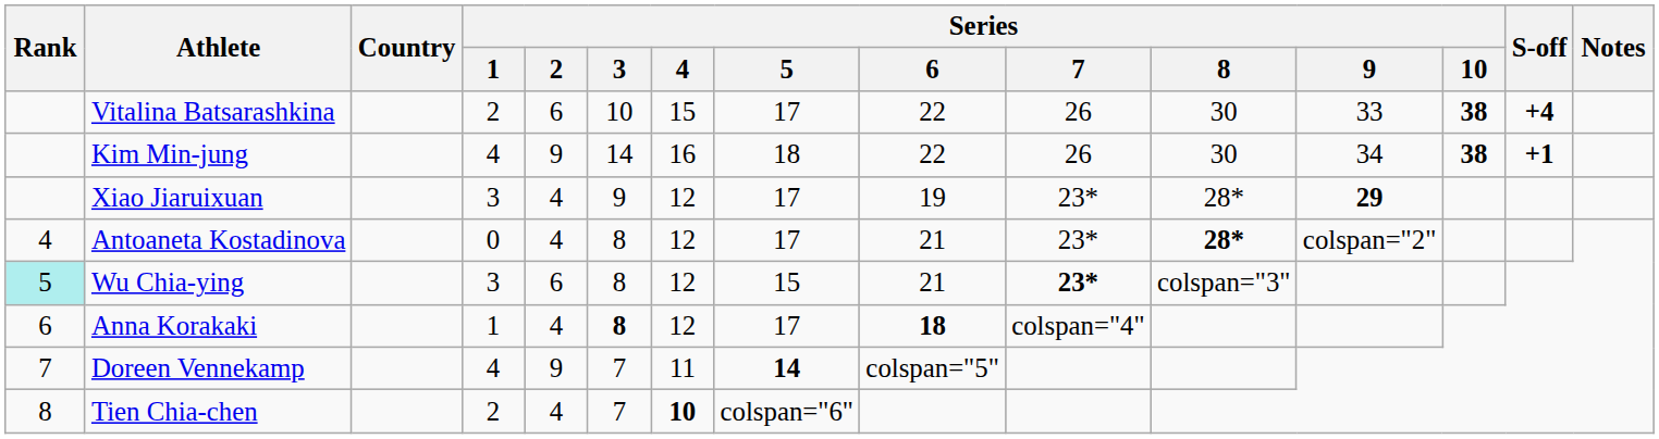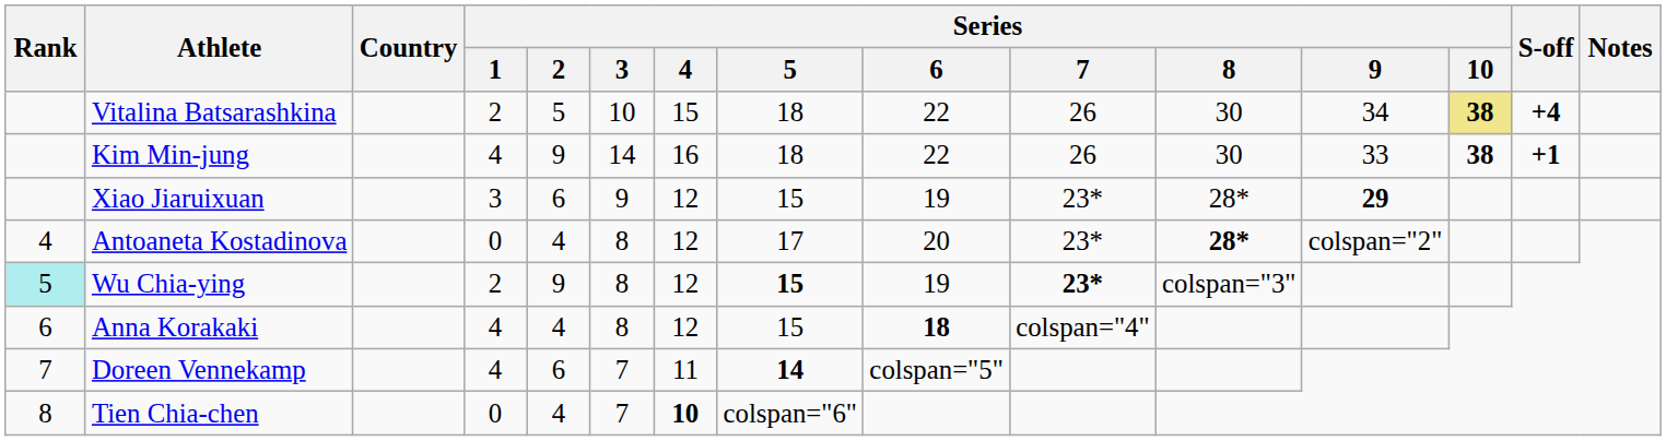Vitalina Batsarashkina | Series / 2: 6 -> 5
Vitalina Batsarashkina | Series / 5: 17 -> 18
Vitalina Batsarashkina | Series / 9: 33 -> 34
Vitalina Batsarashkina | Series / 10: no background -> khaki background
Kim Min-jung | Series / 9: 34 -> 33
Xiao Jiaruixuan | Series / 2: 4 -> 6
Xiao Jiaruixuan | Series / 5: 17 -> 15
Antoaneta Kostadinova | Series / 6: 21 -> 20
Wu Chia-ying | Series / 1: 3 -> 2
Wu Chia-ying | Series / 2: 6 -> 9
Wu Chia-ying | Series / 5: normal -> bold
Wu Chia-ying | Series / 6: 21 -> 19
Anna Korakaki | Series / 1: 1 -> 4
Anna Korakaki | Series / 3: bold -> normal
Anna Korakaki | Series / 5: 17 -> 15
Doreen Vennekamp | Series / 2: 9 -> 6
Tien Chia-chen | Series / 1: 2 -> 0
